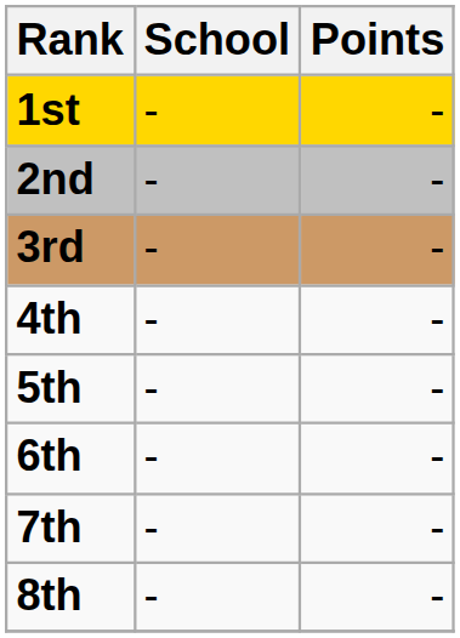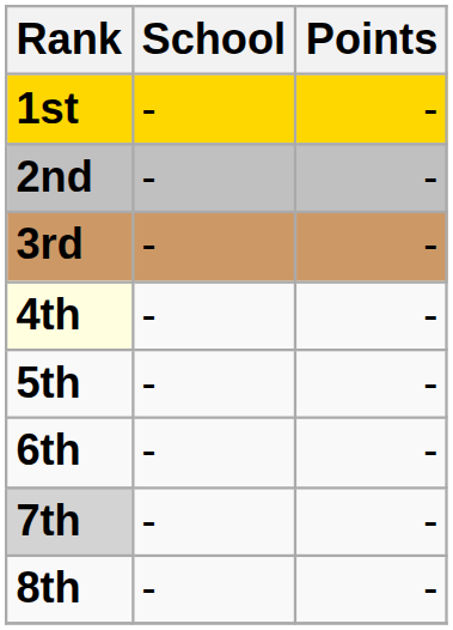4th | Rank: no background -> lightyellow background
7th | Rank: no background -> lightgrey background
